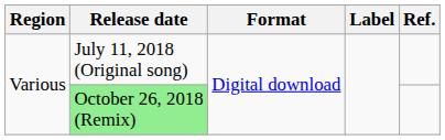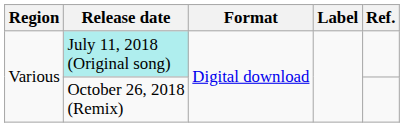July 11, 2018 (Original song) | Release date: no background -> paleturquoise background
October 26, 2018 (Remix) | Release date: lightgreen background -> no background
